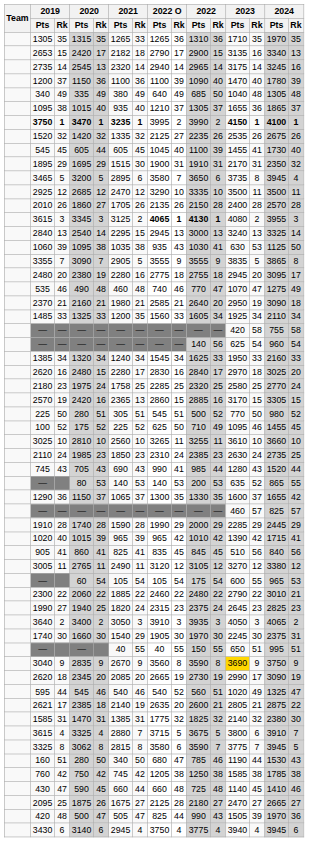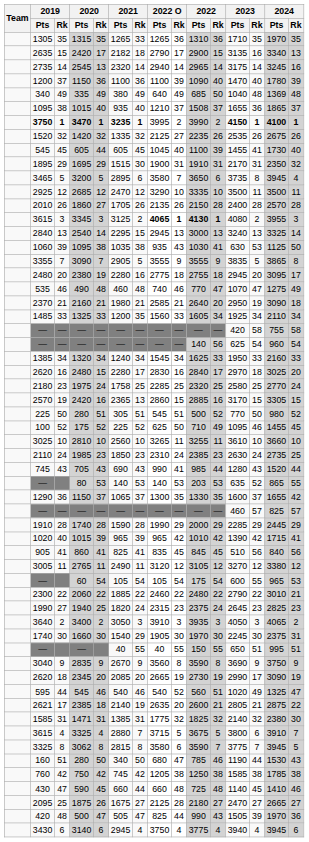row 4 | 2019 / Pts: 2653 -> 2635
row 7 | 2024 / Pts: 1305 -> 1369
row 8 | 2022 / Pts: 1305 -> 1508
row 35 | 2022 / Pts: 200 -> 203
row 48 | 2023 / Pts: gold background -> no background
row 52 | 2020 / Pts: 1470 -> 1471
